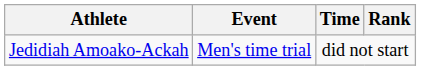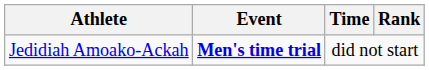Jedidiah Amoako-Ackah | Event: normal -> bold
